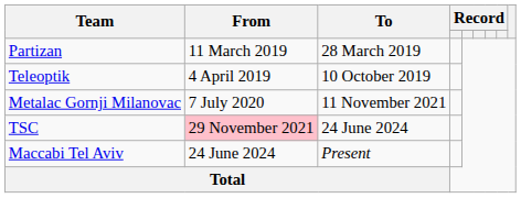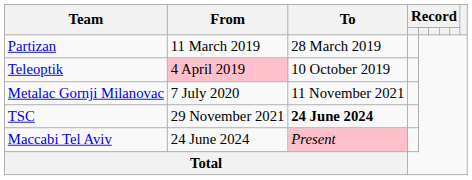Teleoptik | From: no background -> pink background
TSC | From: pink background -> no background
TSC | To: normal -> bold
Maccabi Tel Aviv | To: no background -> pink background
